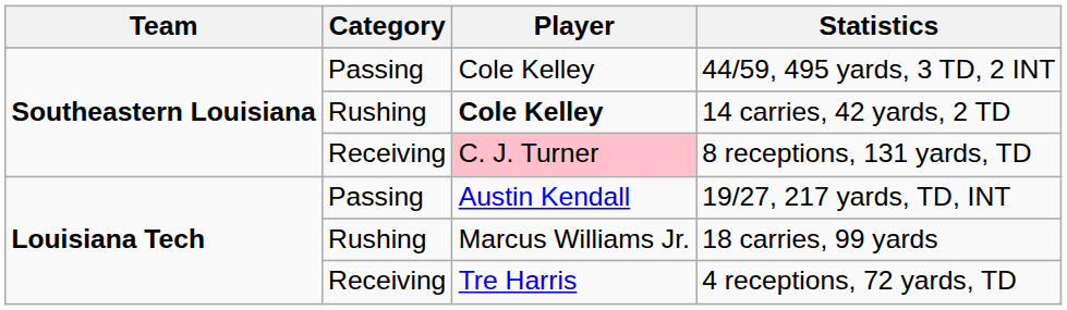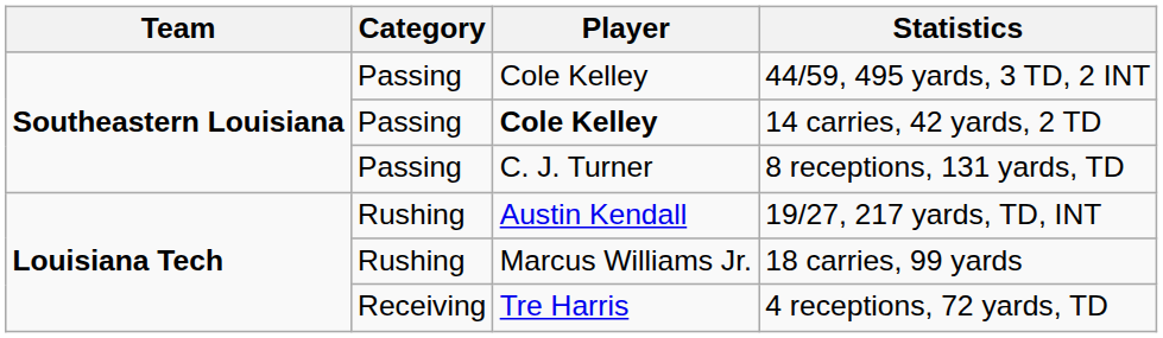14 carries, 42 yards, 2 TD | Category: Rushing -> Passing
8 receptions, 131 yards, TD | Category: Receiving -> Passing
8 receptions, 131 yards, TD | Player: pink background -> no background
19/27, 217 yards, TD, INT | Category: Passing -> Rushing
